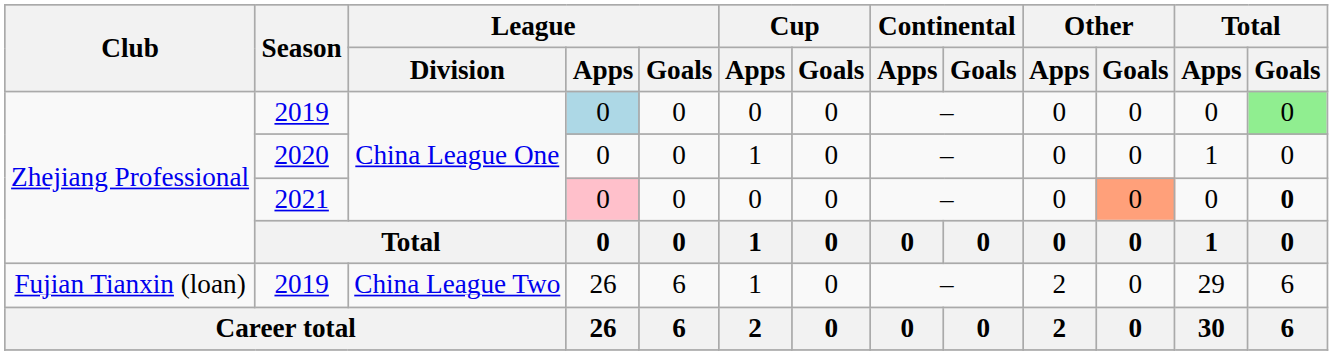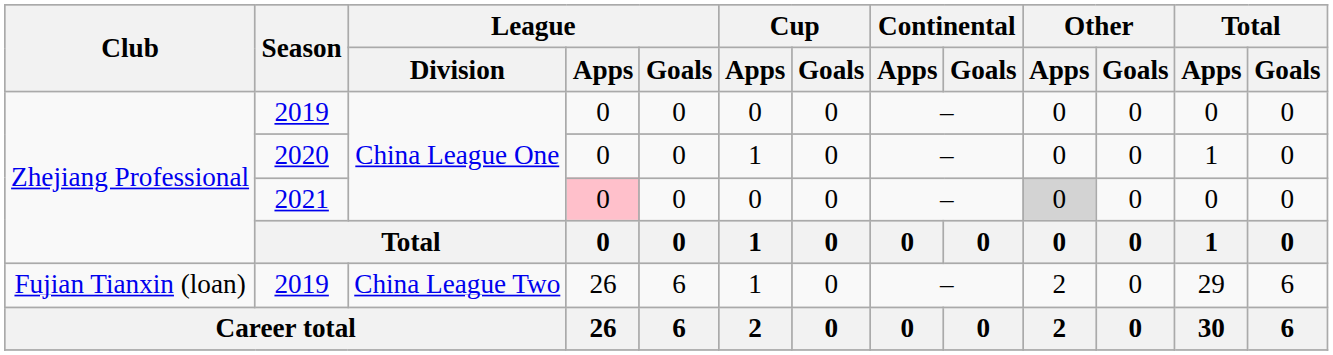Zhejiang Professional / 2019 | League / Apps: lightblue background -> no background
Zhejiang Professional / 2019 | Total / Goals: lightgreen background -> no background
2021 | Other / Apps: no background -> lightgrey background
2021 | Other / Goals: lightsalmon background -> no background
2021 | Total / Goals: bold -> normal
